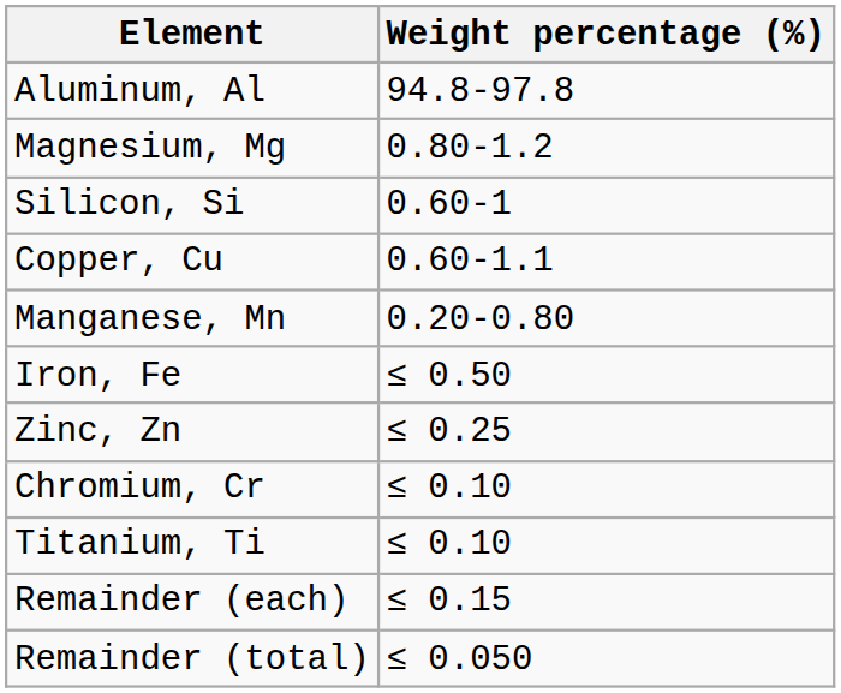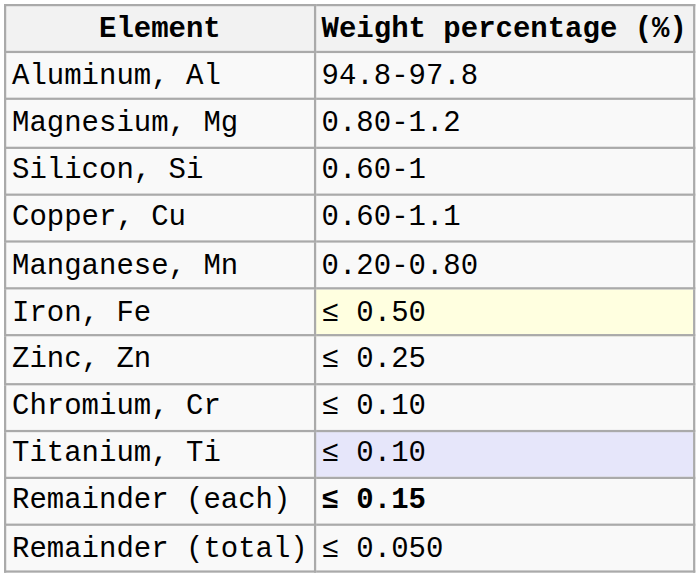Iron, Fe | Weight percentage (%): no background -> lightyellow background
Titanium, Ti | Weight percentage (%): no background -> lavender background
Remainder (each) | Weight percentage (%): normal -> bold
